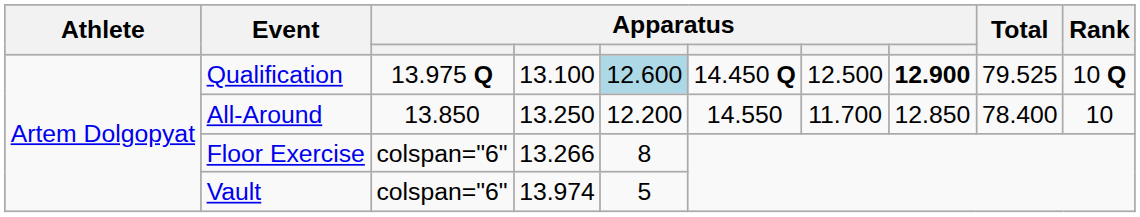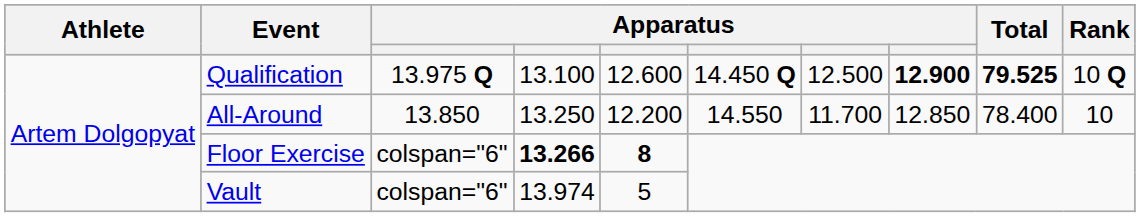Qualification | column 5: lightblue background -> no background
Qualification | Total: normal -> bold
Floor Exercise | column 4: normal -> bold
Floor Exercise | column 5: normal -> bold
